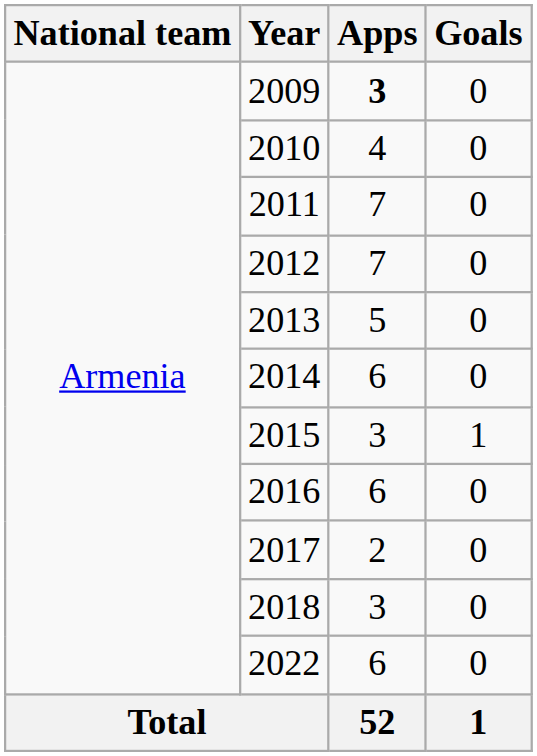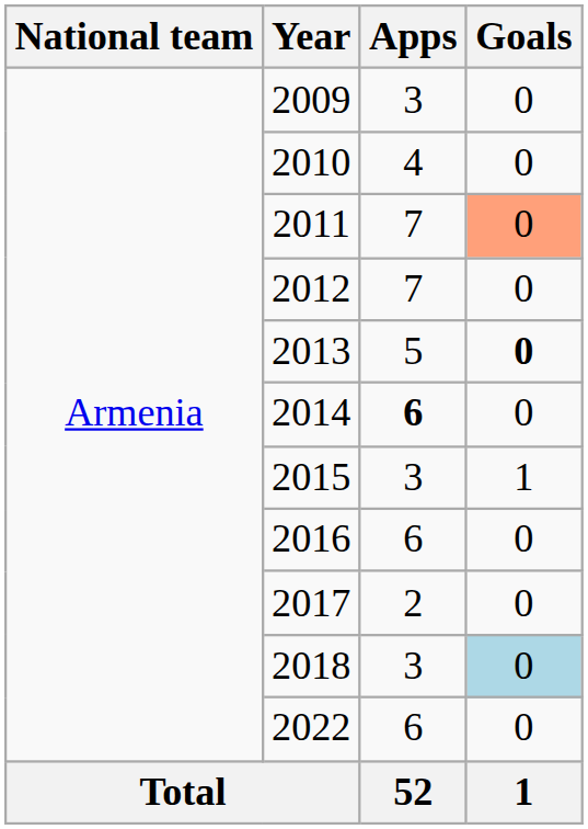2009 | Apps: bold -> normal
2011 | Goals: no background -> lightsalmon background
2013 | Goals: normal -> bold
2014 | Apps: normal -> bold
2018 | Goals: no background -> lightblue background
